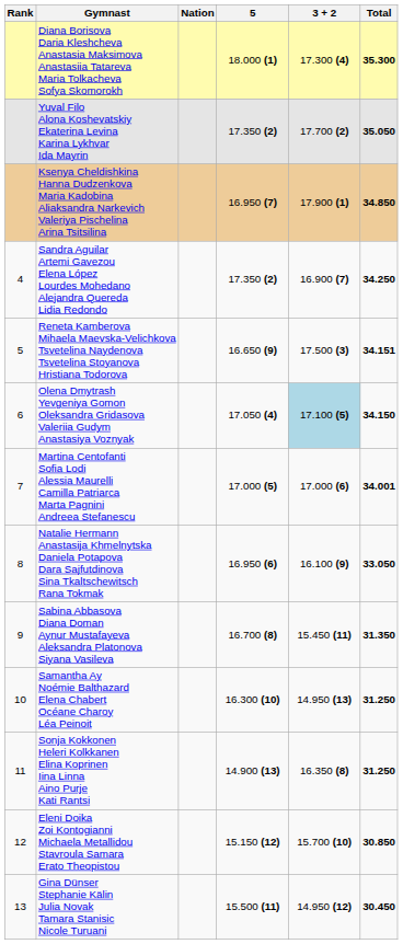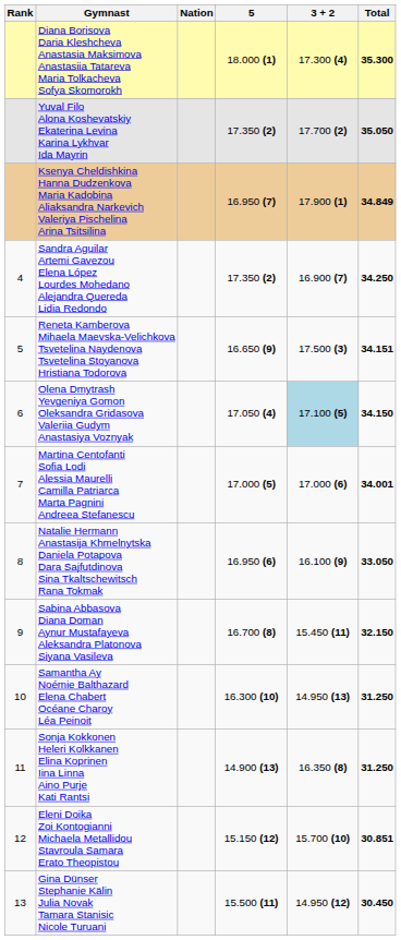row 4 | Total: 34.850 -> 34.849
row 10 | Total: 31.350 -> 32.150
row 13 | Total: 30.850 -> 30.851
